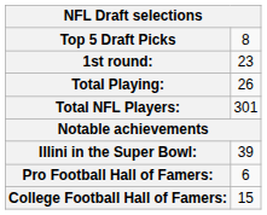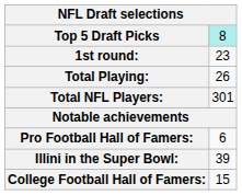Top 5 Draft Picks | column 2: no background -> paleturquoise background
rows swapped: Illini in the Super Bowl: <-> Pro Football Hall of Famers:
